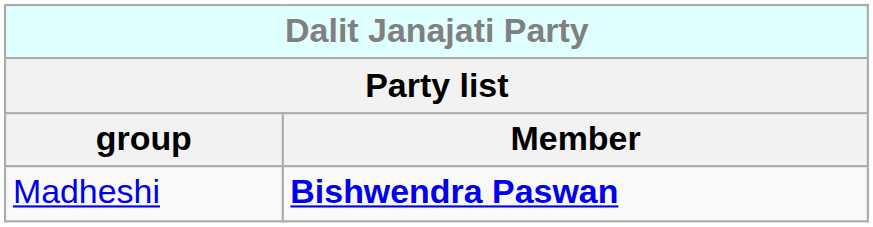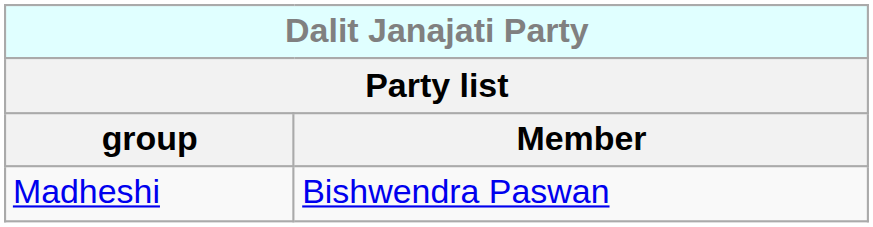Madheshi | Member: bold -> normal
